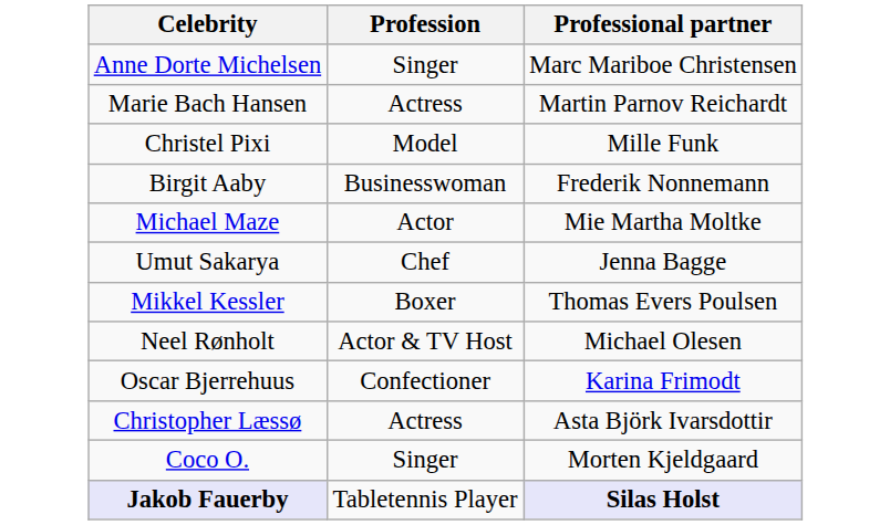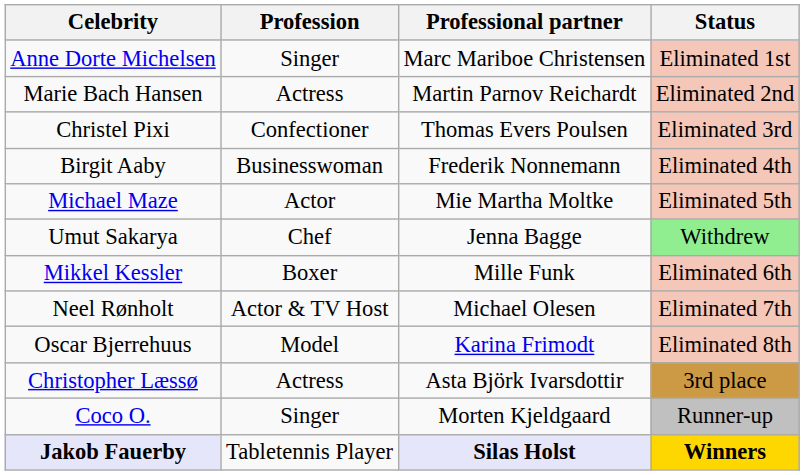+ column: Status | Eliminated 1st | Eliminated 2nd | Eliminated 3rd | Eliminated 4th | Eliminated 5th | Withdrew | Eliminated 6th | Eliminated 7th | Eliminated 8th | 3rd place | Runner-up | Winners
Christel Pixi | Profession: Model -> Confectioner
Christel Pixi | Professional partner: Mille Funk -> Thomas Evers Poulsen
Mikkel Kessler | Professional partner: Thomas Evers Poulsen -> Mille Funk
Oscar Bjerrehuus | Profession: Confectioner -> Model
